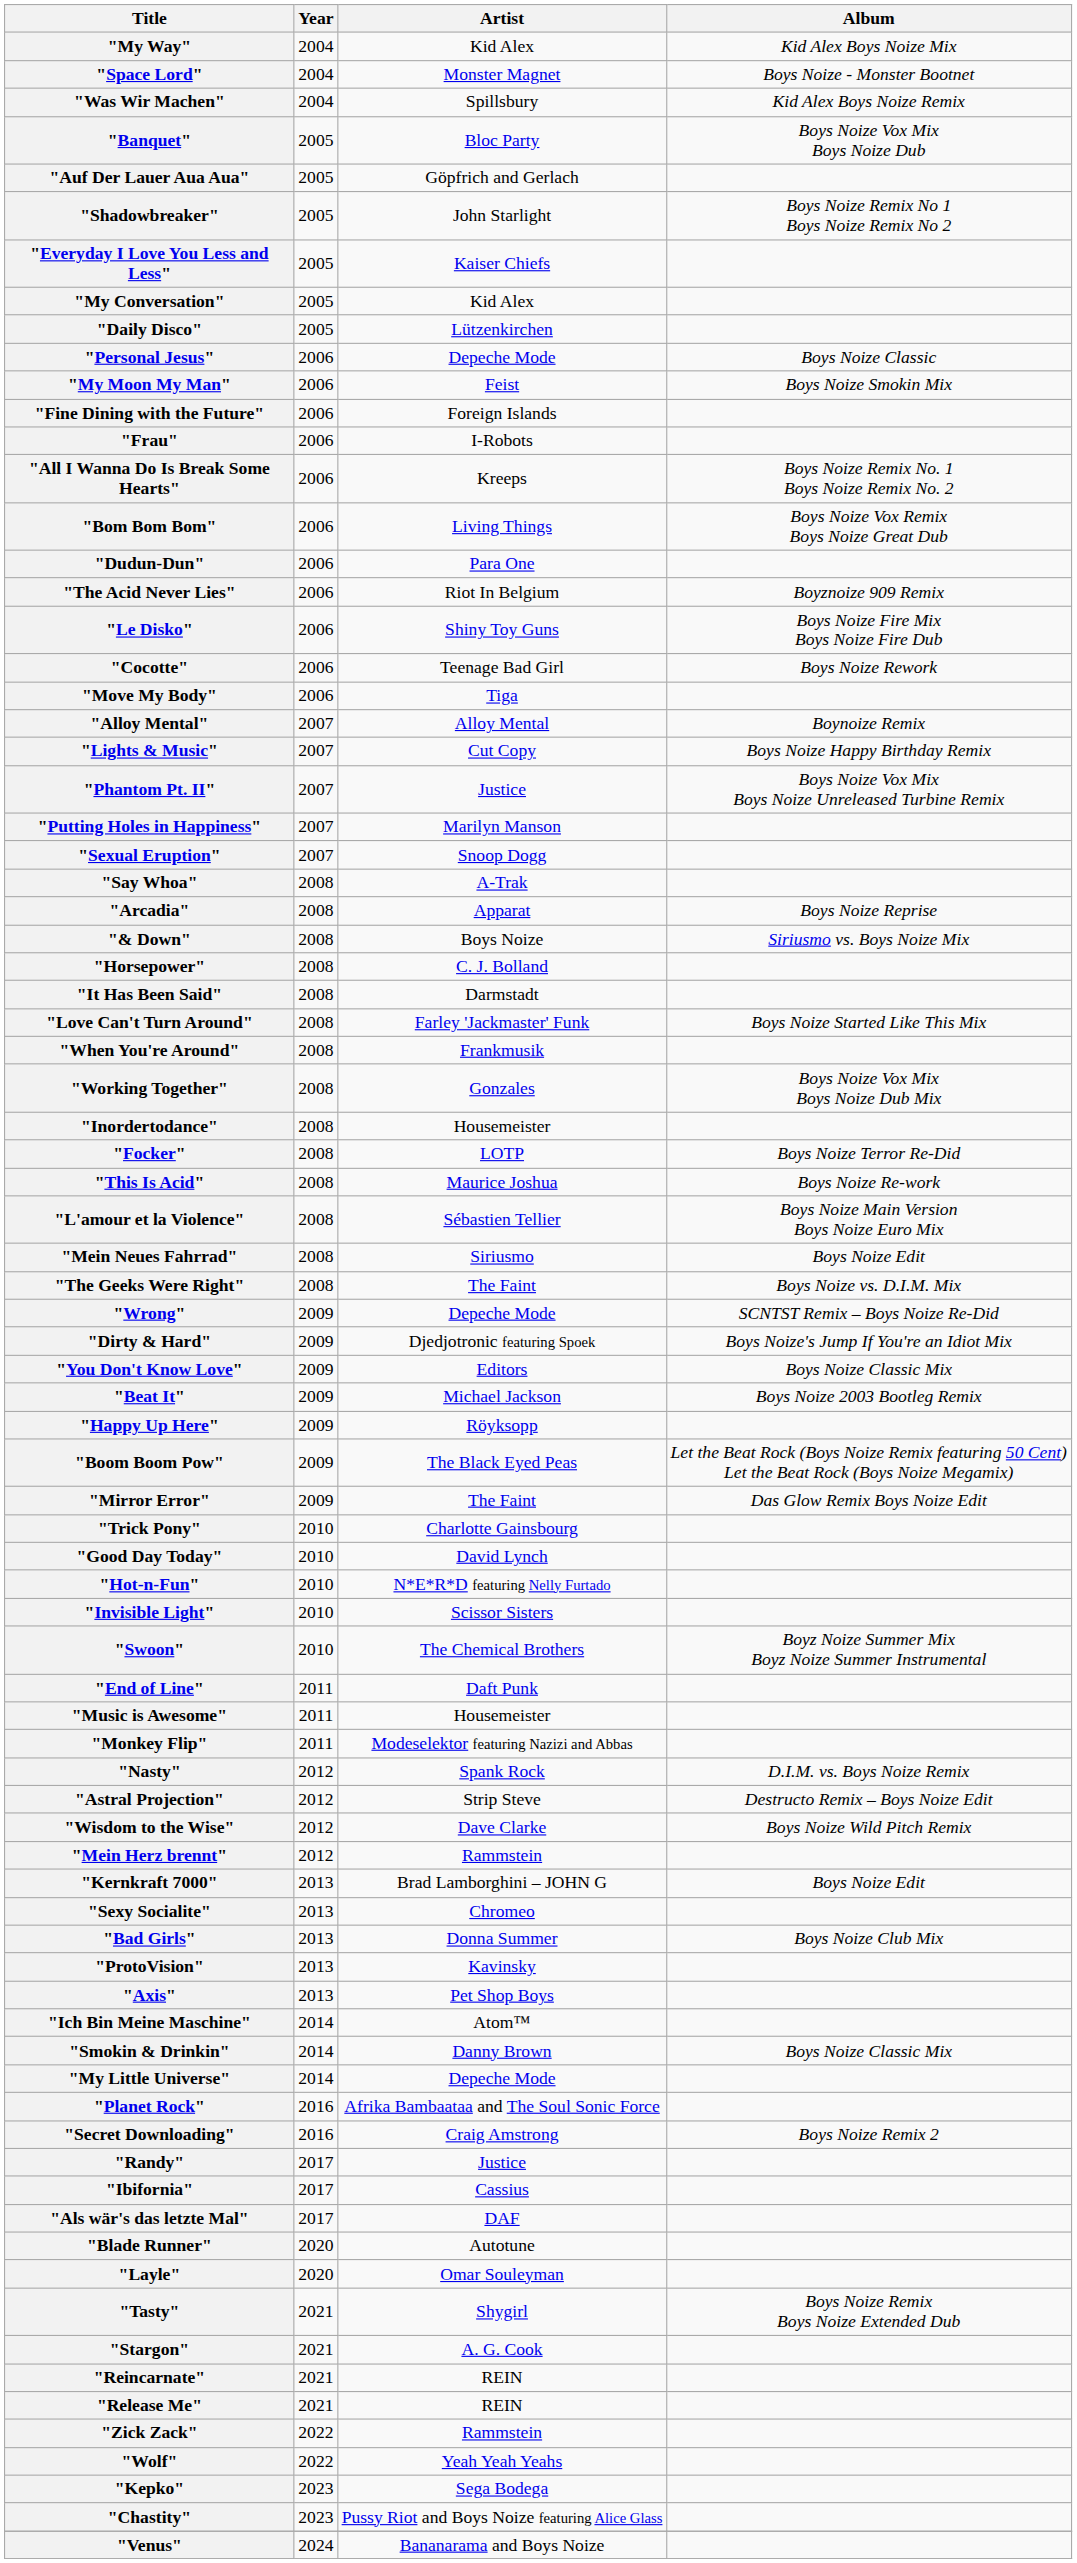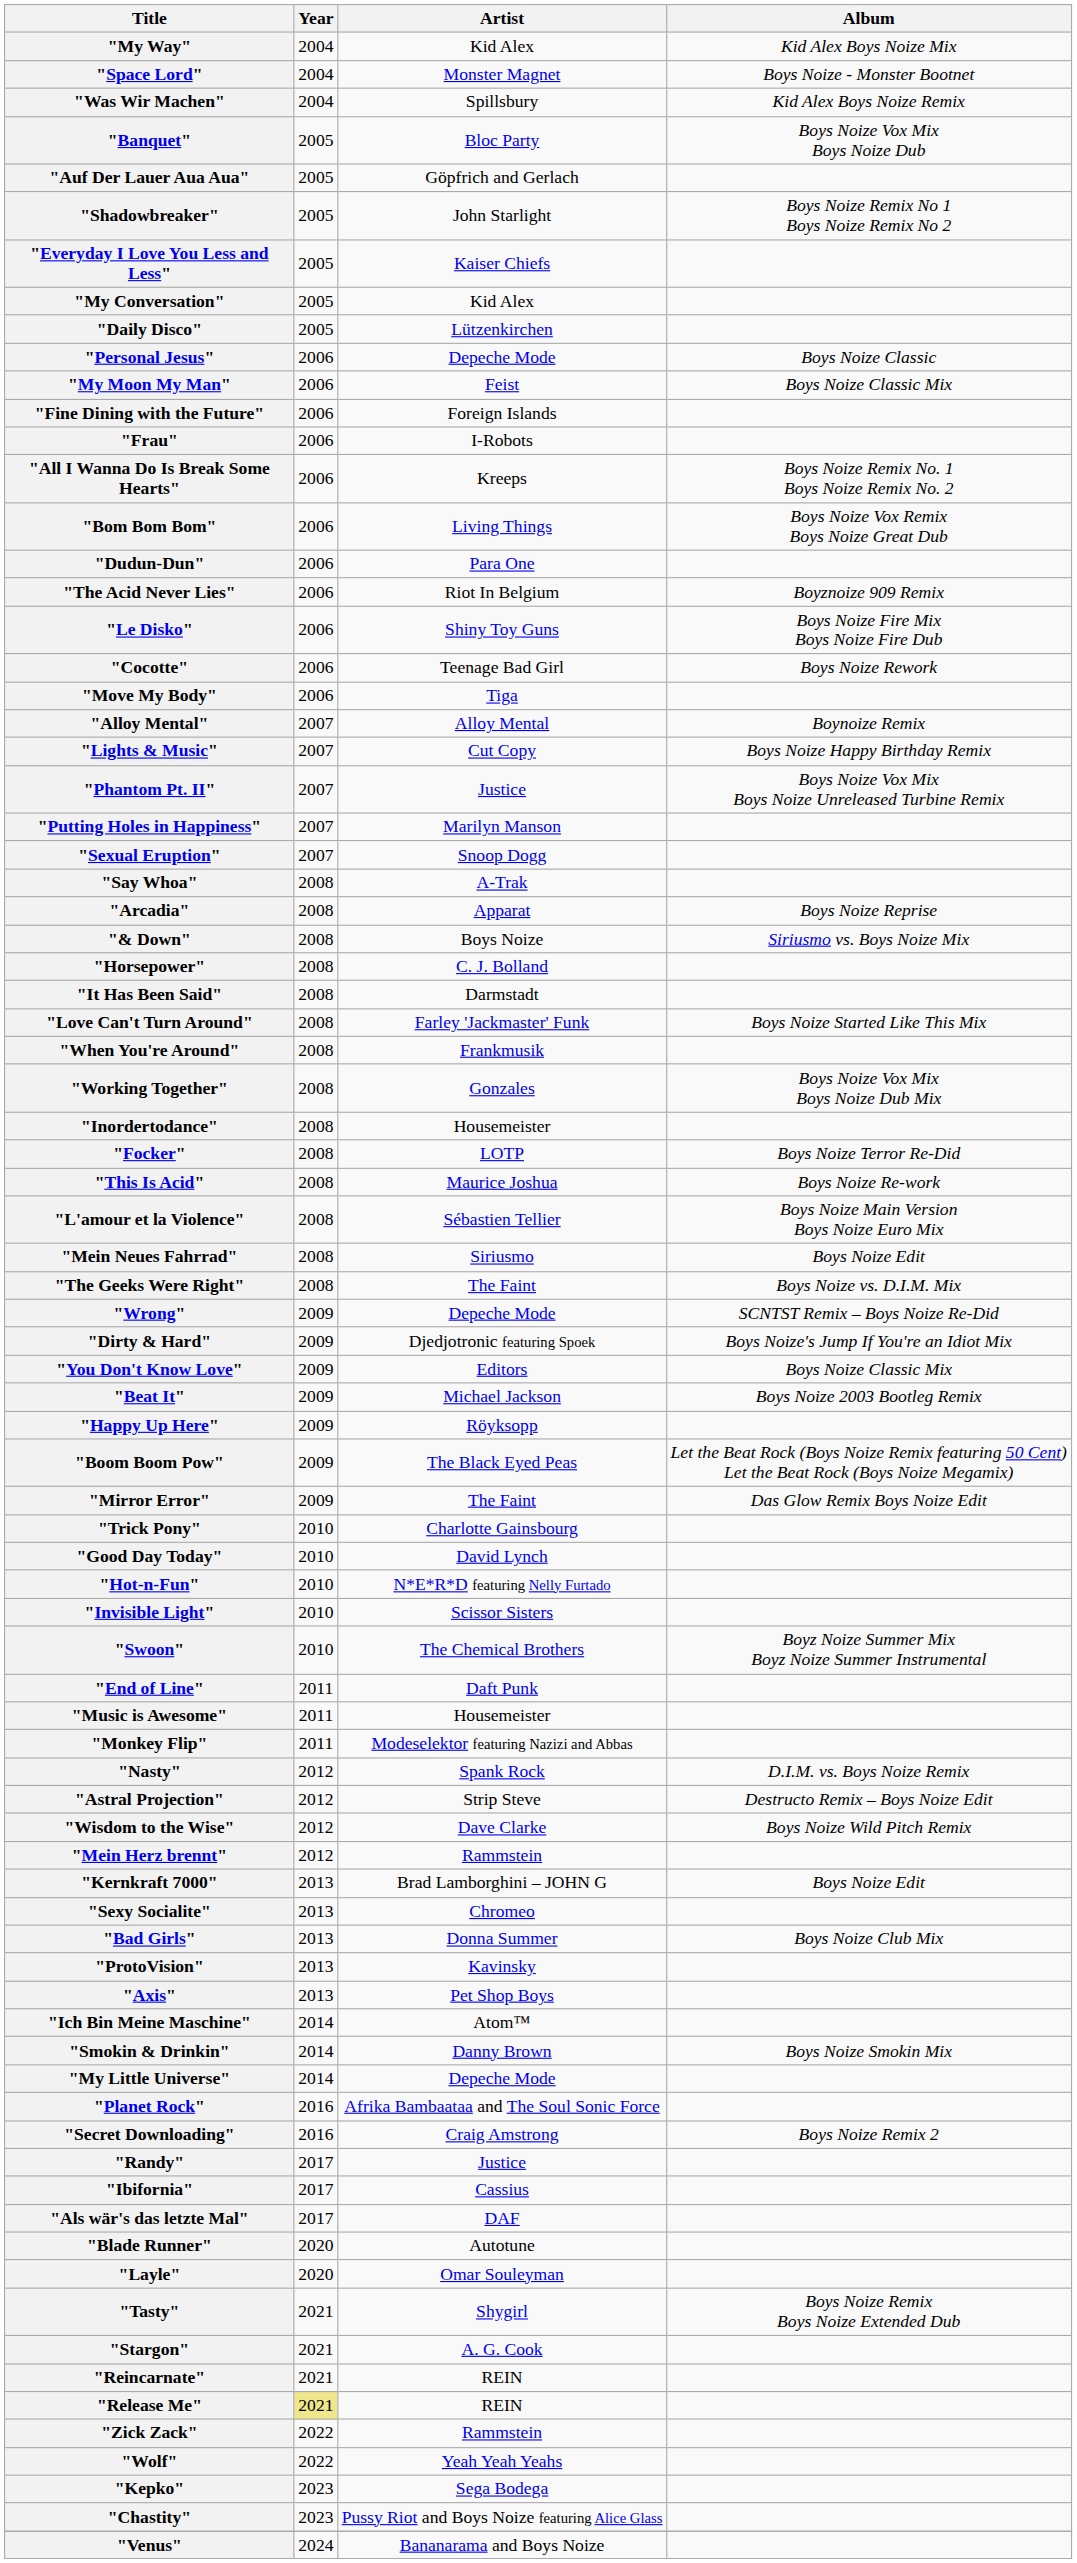"My Moon My Man" | Album: Boys Noize Smokin Mix -> Boys Noize Classic Mix
"Smokin & Drinkin" | Album: Boys Noize Classic Mix -> Boys Noize Smokin Mix
"Release Me" | Year: no background -> khaki background
